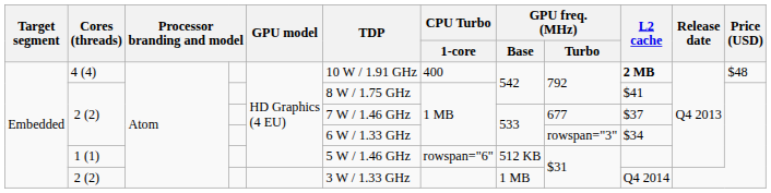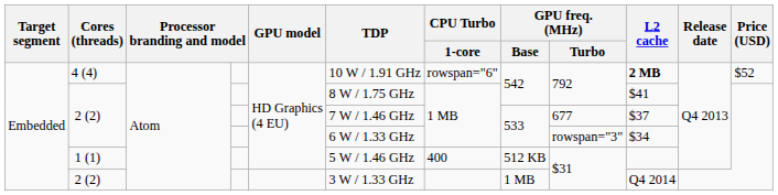4 (4) | CPU Turbo / 1-core: 400 -> rowspan="6"
4 (4) | Price (USD): $48 -> $52
1 (1) | CPU Turbo / 1-core: rowspan="6" -> 400
